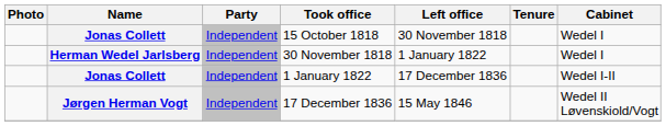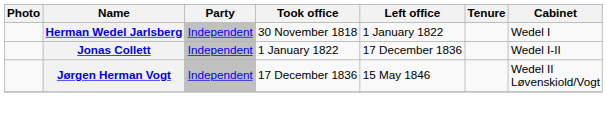- row: Jonas Collett | Independent | 15 October 1818 | 30 November 1818 | Wedel I
